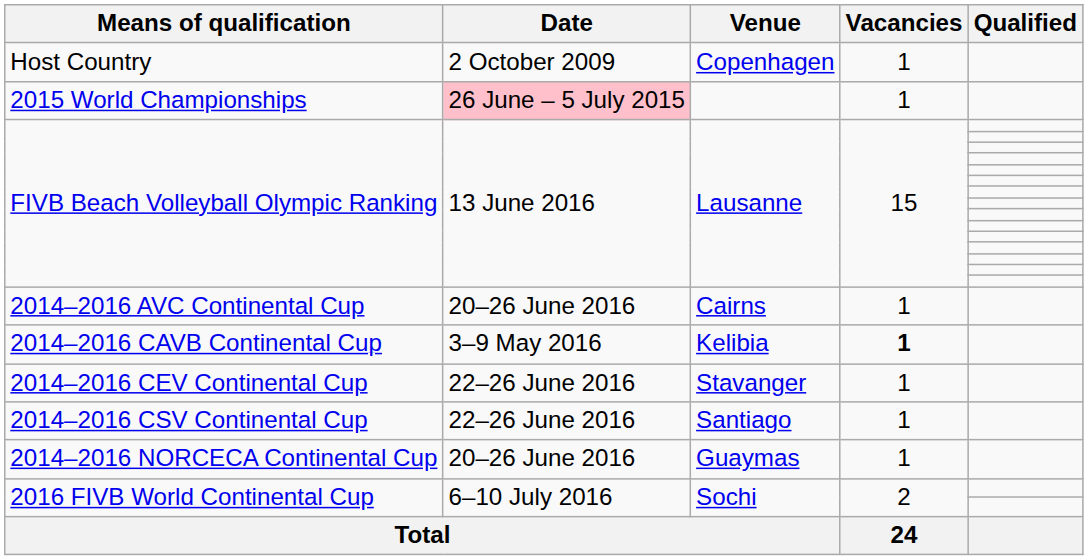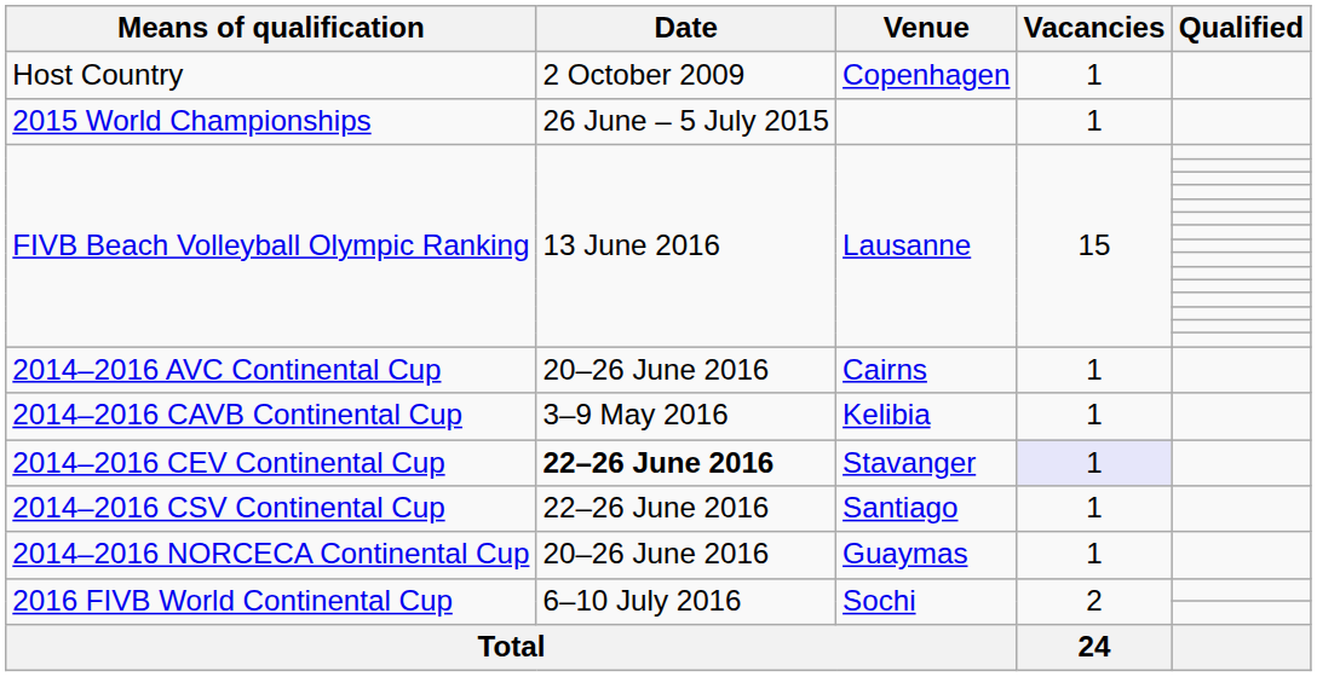2015 World Championships | Date: pink background -> no background
2014–2016 CAVB Continental Cup | Vacancies: bold -> normal
2014–2016 CEV Continental Cup | Date: normal -> bold
2014–2016 CEV Continental Cup | Vacancies: no background -> lavender background
